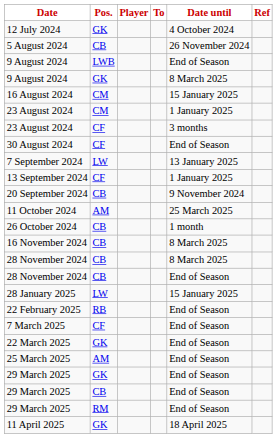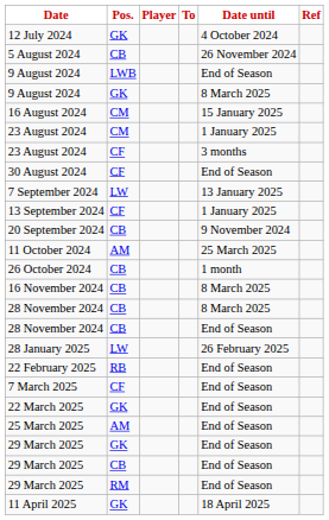28 January 2025 | Date until: 15 January 2025 -> 26 February 2025
